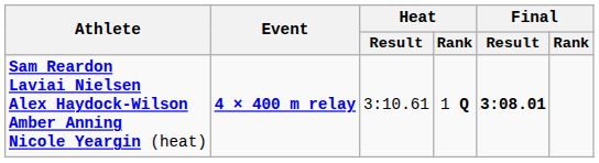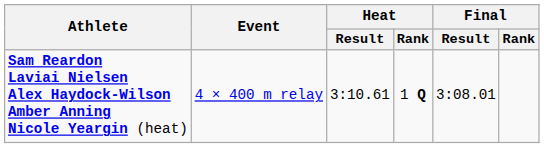row 3 | Event: bold -> normal
row 3 | Final / Result: bold -> normal
